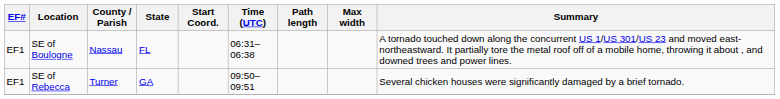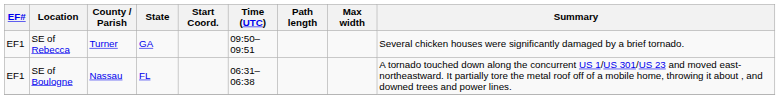rows swapped: SE of Boulogne <-> SE of Rebecca
